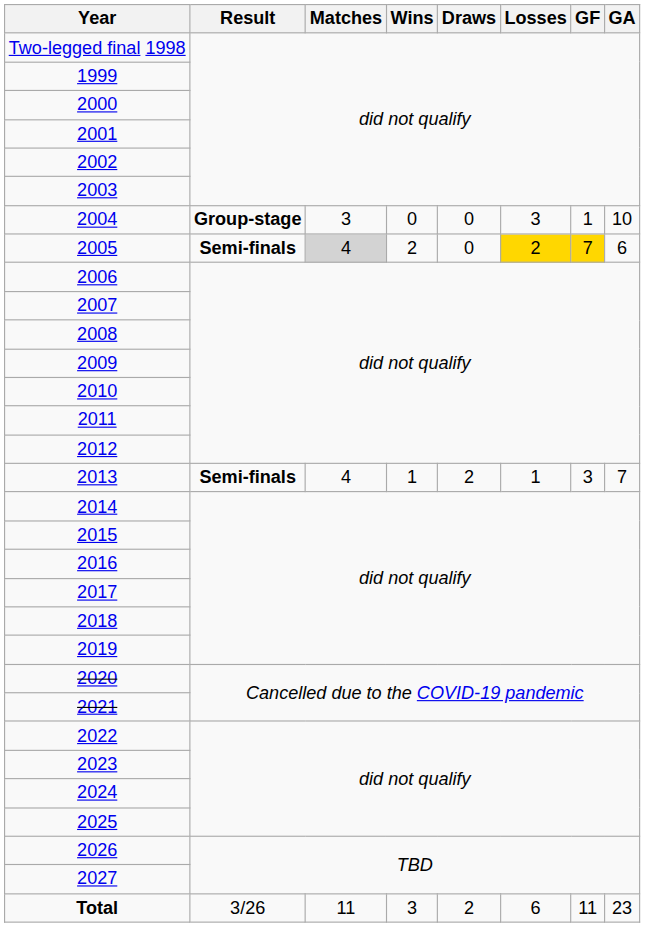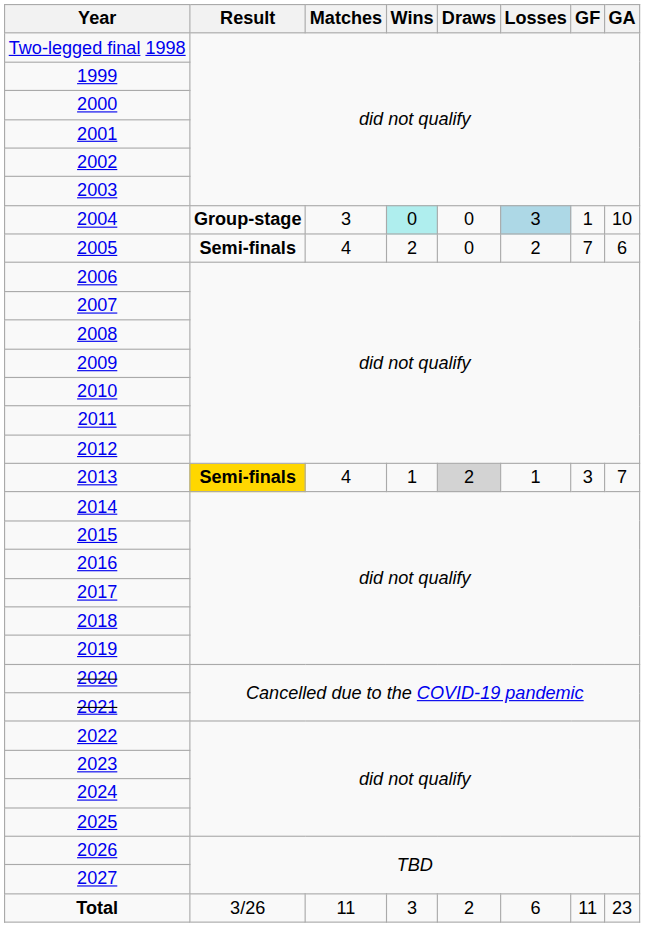2004 | Wins: no background -> paleturquoise background
2004 | Losses: no background -> lightblue background
2005 | Matches: lightgrey background -> no background
2005 | Losses: gold background -> no background
2005 | GF: gold background -> no background
2013 | Result: no background -> gold background
2013 | Draws: no background -> lightgrey background
